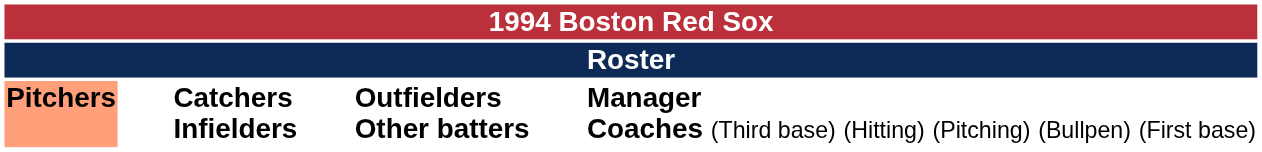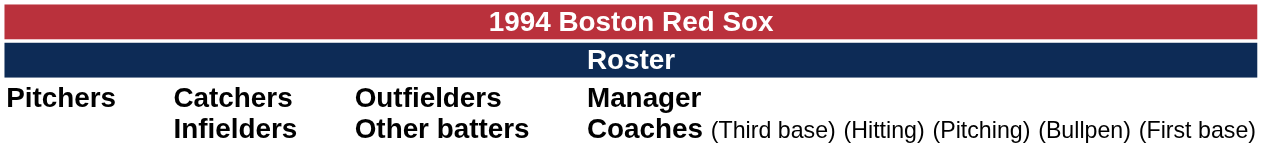Pitchers | column 1: lightsalmon background -> no background
